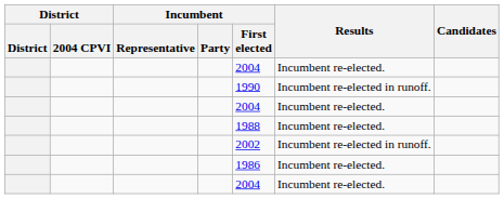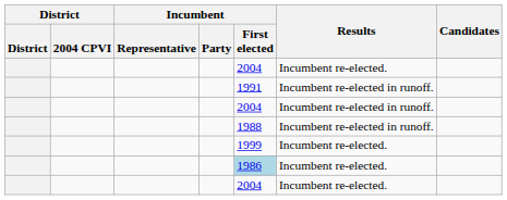row 4 | Incumbent / First elected: 1990 -> 1991
row 5 | Results: Incumbent re-elected. -> Incumbent re-elected in runoff.
row 6 | Results: Incumbent re-elected. -> Incumbent re-elected in runoff.
row 7 | Incumbent / First elected: 2002 -> 1999
row 7 | Results: Incumbent re-elected in runoff. -> Incumbent re-elected.
row 8 | Incumbent / First elected: no background -> lightblue background
